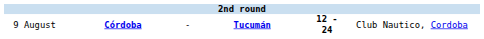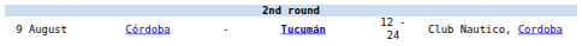9 August | column 2: bold -> normal
9 August | column 5: bold -> normal
